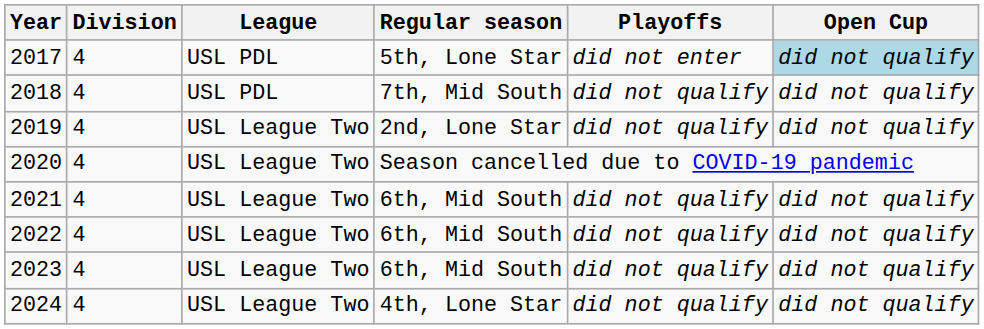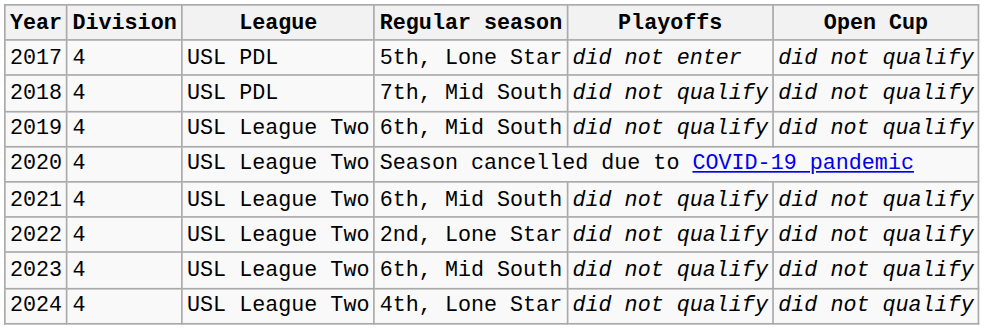2017 | Open Cup: lightblue background -> no background
2019 | Regular season: 2nd, Lone Star -> 6th, Mid South
2022 | Regular season: 6th, Mid South -> 2nd, Lone Star
